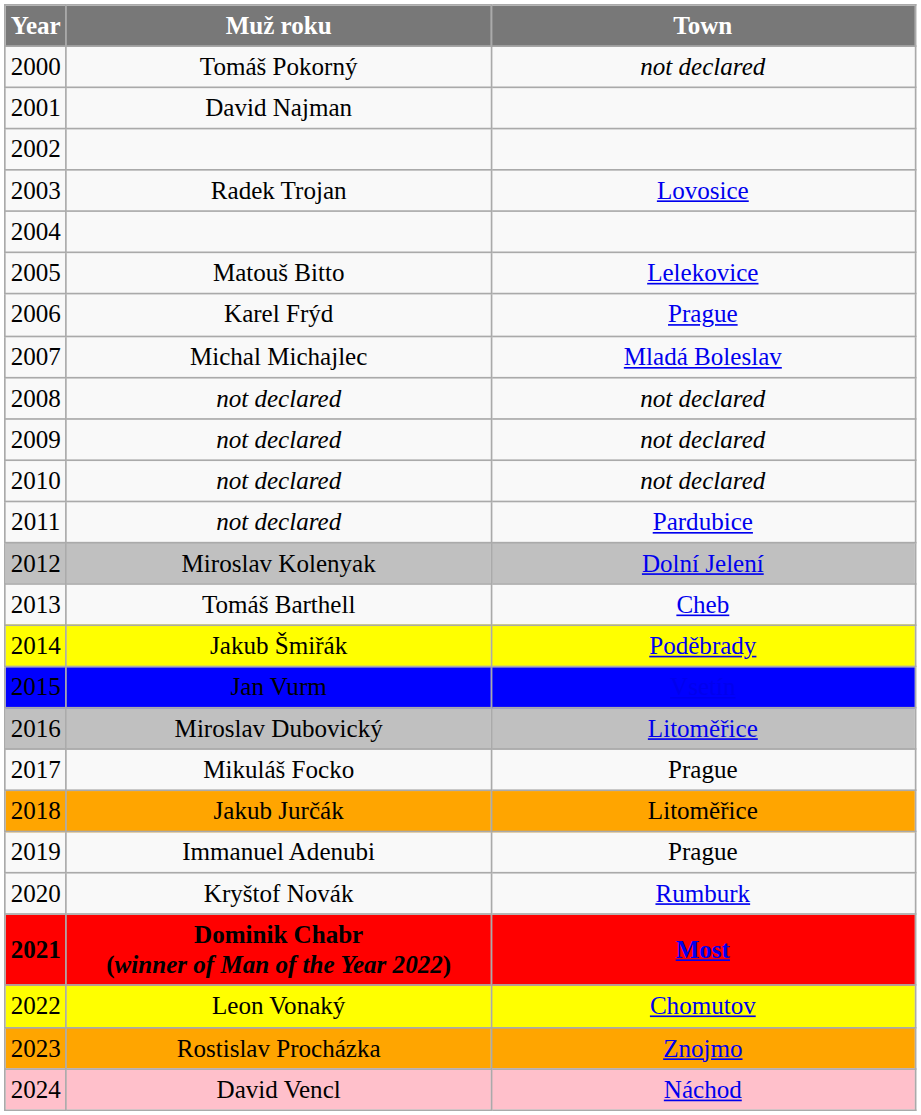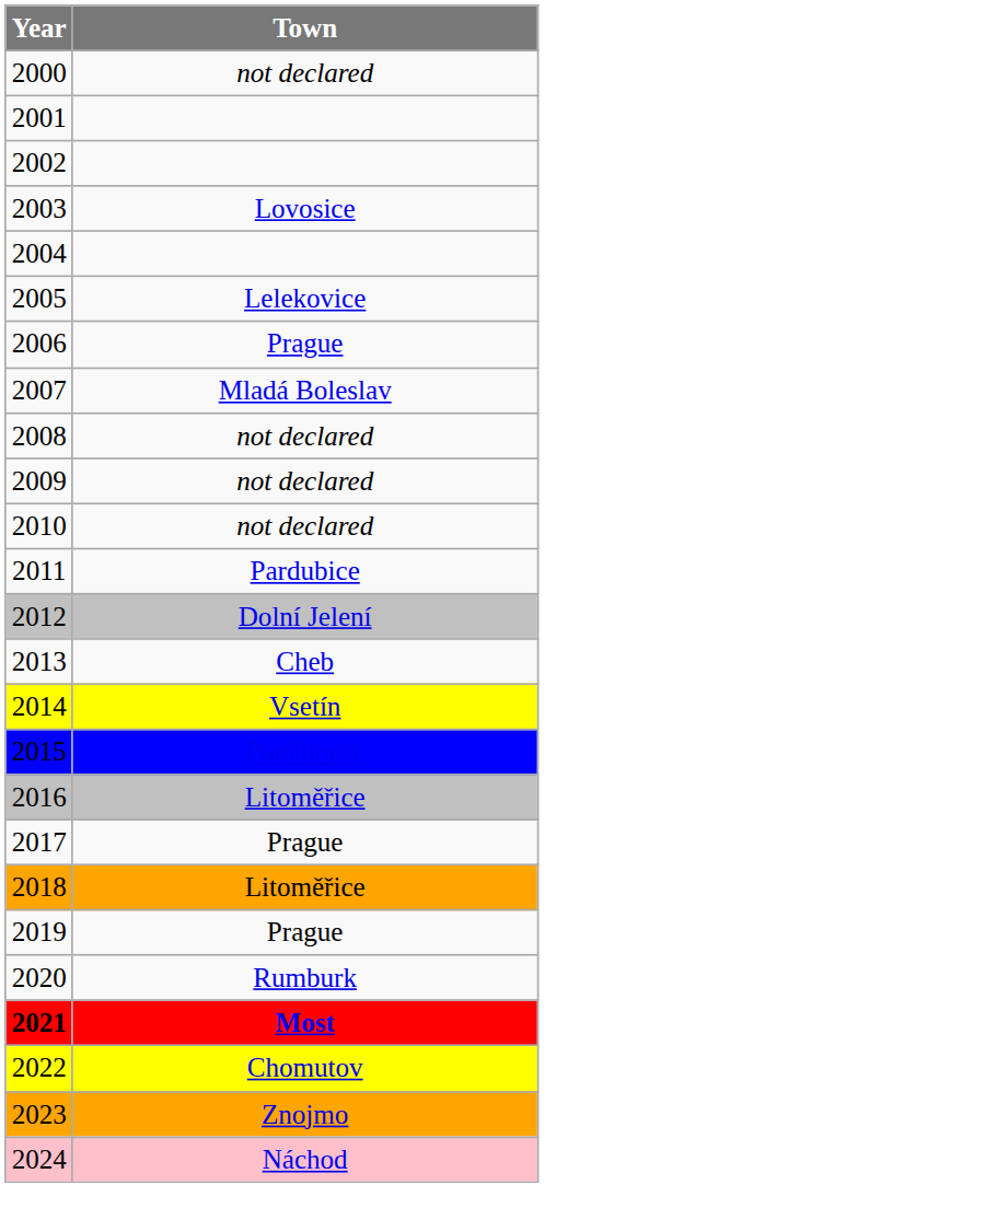- column: Muž roku | Tomáš Pokorný | David Najman | Radek Trojan | Matouš Bitto | Karel Frýd | Michal Michajlec | not declared | not declared | not declared | not declared | Miroslav Kolenyak | Tomáš Barthell | Jakub Šmiřák | Jan Vurm | Miroslav Dubovický | Mikuláš Focko | Jakub Jurčák | Immanuel Adenubi | Kryštof Novák | Dominik Chabr (winner of Man of the Year 2022) | Leon Vonaký | Rostislav Procházka | David Vencl
2014 | Town: Poděbrady -> Vsetín
2015 | Town: Vsetín -> Poděbrady
